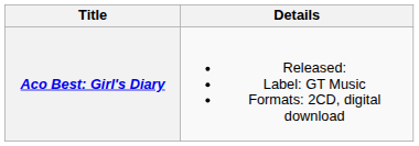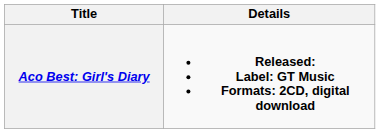Aco Best: Girl's Diary | Details: normal -> bold
